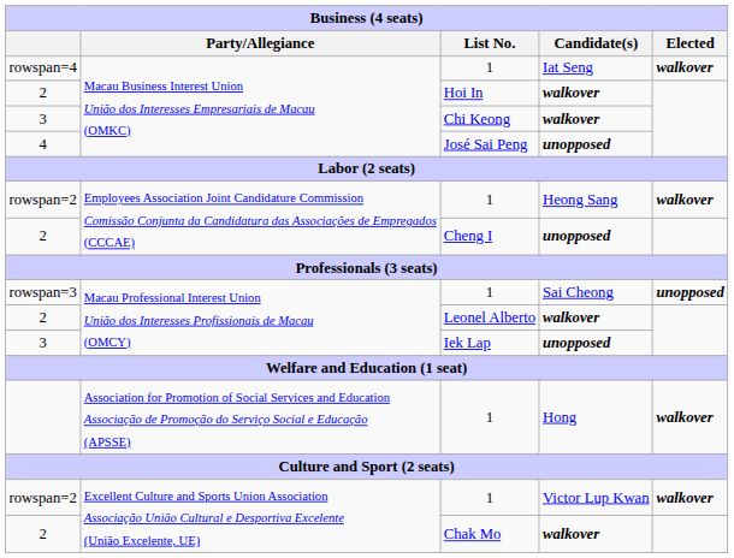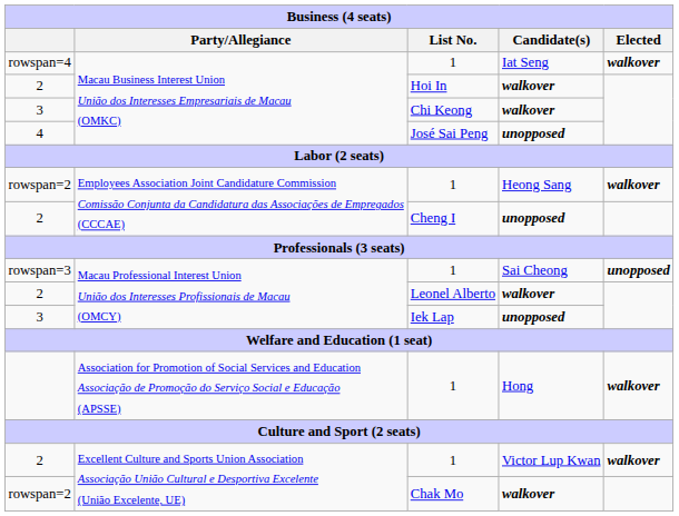1 / Victor Lup Kwan | column 1: rowspan=2 -> 2
Chak Mo | column 1: 2 -> rowspan=2
